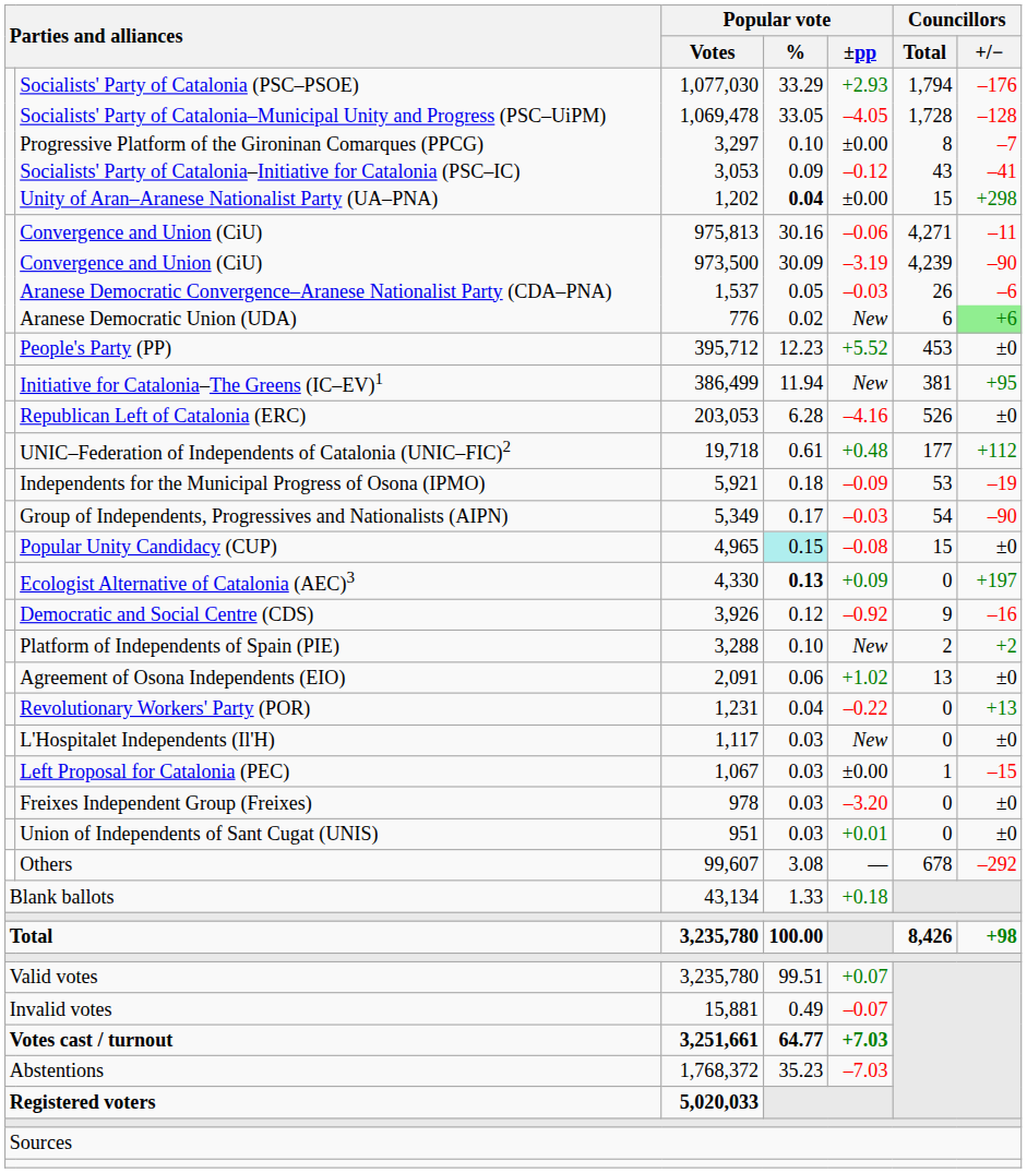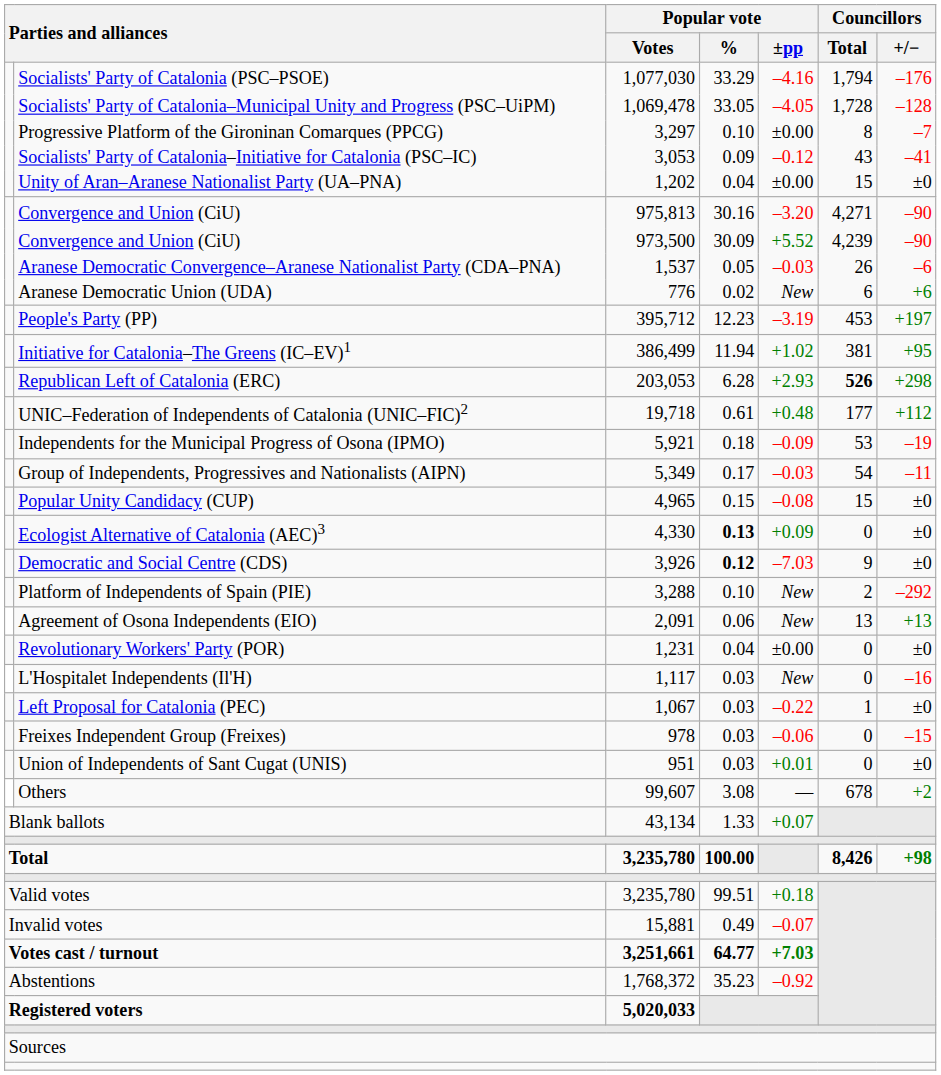Socialists' Party of Catalonia (PSC–PSOE) | Popular vote / ±pp: +2.93 -> –4.16
Unity of Aran–Aranese Nationalist Party (UA–PNA) | Popular vote / %: bold -> normal
Unity of Aran–Aranese Nationalist Party (UA–PNA) | Councillors / +/−: +298 -> ±0
Convergence and Union (CiU) / 975,813 | Popular vote / ±pp: –0.06 -> –3.20
Convergence and Union (CiU) / 975,813 | Councillors / +/−: –11 -> –90
Convergence and Union (CiU) / 973,500 | Popular vote / ±pp: –3.19 -> +5.52
Aranese Democratic Union (UDA) | Councillors / +/−: lightgreen background -> no background
People's Party (PP) | Popular vote / ±pp: +5.52 -> –3.19
People's Party (PP) | Councillors / +/−: ±0 -> +197
Initiative for Catalonia–The Greens (IC–EV)1 | Popular vote / ±pp: New -> +1.02
Republican Left of Catalonia (ERC) | Popular vote / ±pp: –4.16 -> +2.93
Republican Left of Catalonia (ERC) | Councillors / Total: normal -> bold
Republican Left of Catalonia (ERC) | Councillors / +/−: ±0 -> +298
Group of Independents, Progressives and Nationalists (AIPN) | Councillors / +/−: –90 -> –11
Popular Unity Candidacy (CUP) | Popular vote / %: paleturquoise background -> no background
Ecologist Alternative of Catalonia (AEC)3 | Councillors / +/−: +197 -> ±0
Democratic and Social Centre (CDS) | Popular vote / %: normal -> bold
Democratic and Social Centre (CDS) | Popular vote / ±pp: –0.92 -> –7.03
Democratic and Social Centre (CDS) | Councillors / +/−: –16 -> ±0
Platform of Independents of Spain (PIE) | Councillors / +/−: +2 -> –292
Agreement of Osona Independents (EIO) | Popular vote / ±pp: +1.02 -> New
Agreement of Osona Independents (EIO) | Councillors / +/−: ±0 -> +13
Revolutionary Workers' Party (POR) | Popular vote / ±pp: –0.22 -> ±0.00
Revolutionary Workers' Party (POR) | Councillors / +/−: +13 -> ±0
L'Hospitalet Independents (Il'H) | Councillors / +/−: ±0 -> –16
Left Proposal for Catalonia (PEC) | Popular vote / ±pp: ±0.00 -> –0.22
Left Proposal for Catalonia (PEC) | Councillors / +/−: –15 -> ±0
Freixes Independent Group (Freixes) | Popular vote / ±pp: –3.20 -> –0.06
Freixes Independent Group (Freixes) | Councillors / +/−: ±0 -> –15
Others | Councillors / +/−: –292 -> +2
Blank ballots | Popular vote / ±pp: +0.18 -> +0.07
Valid votes | Popular vote / ±pp: +0.07 -> +0.18
Abstentions | Popular vote / ±pp: –7.03 -> –0.92
